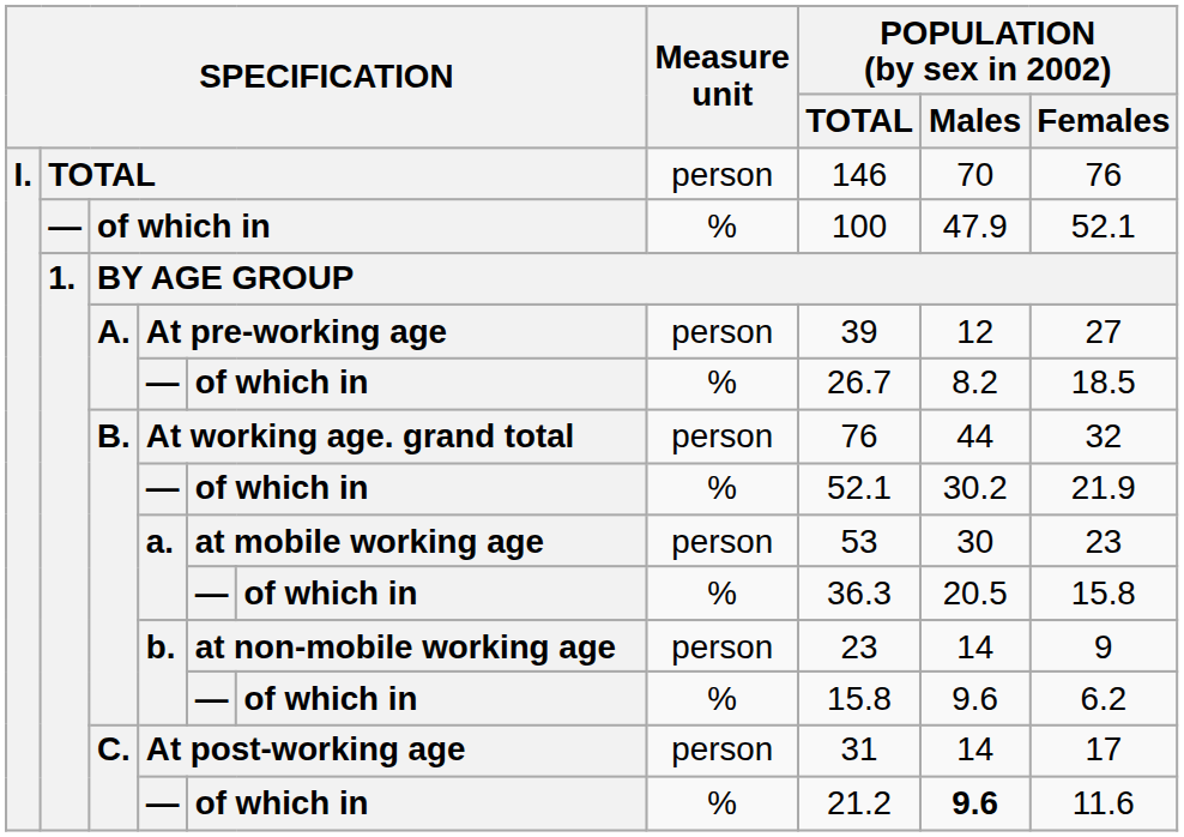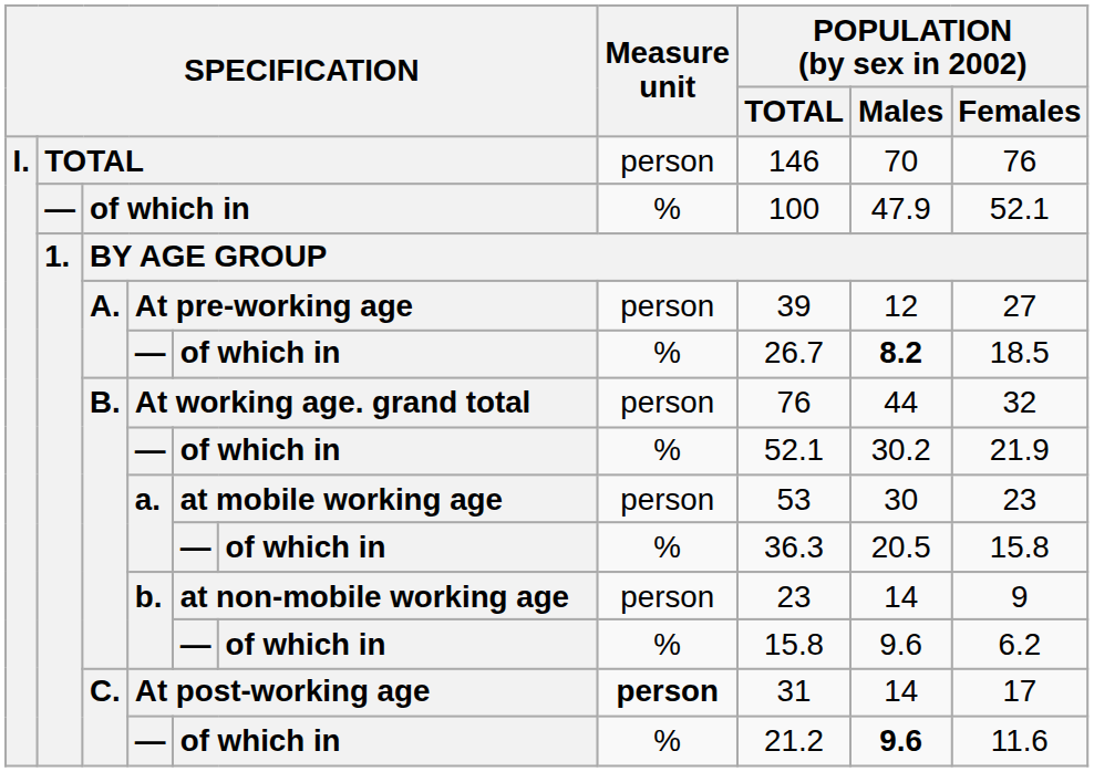A. / — | POPULATION (by sex in 2002) / Males: normal -> bold
At post-working age | Measure unit: normal -> bold
